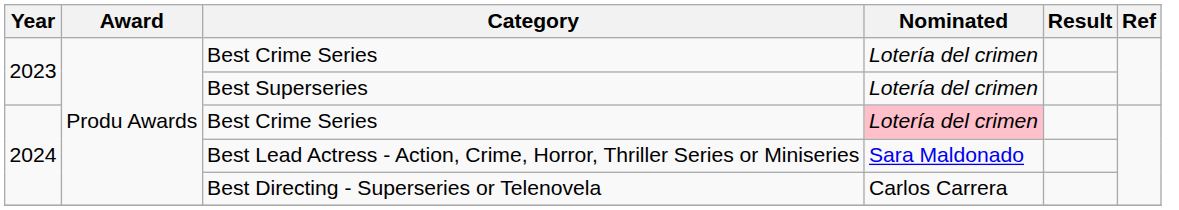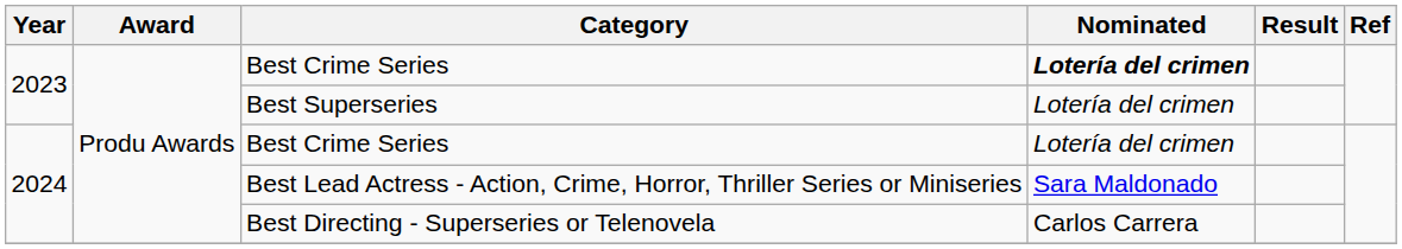2023 / Best Crime Series | Nominated: normal -> bold
2024 / Best Crime Series | Nominated: pink background -> no background
